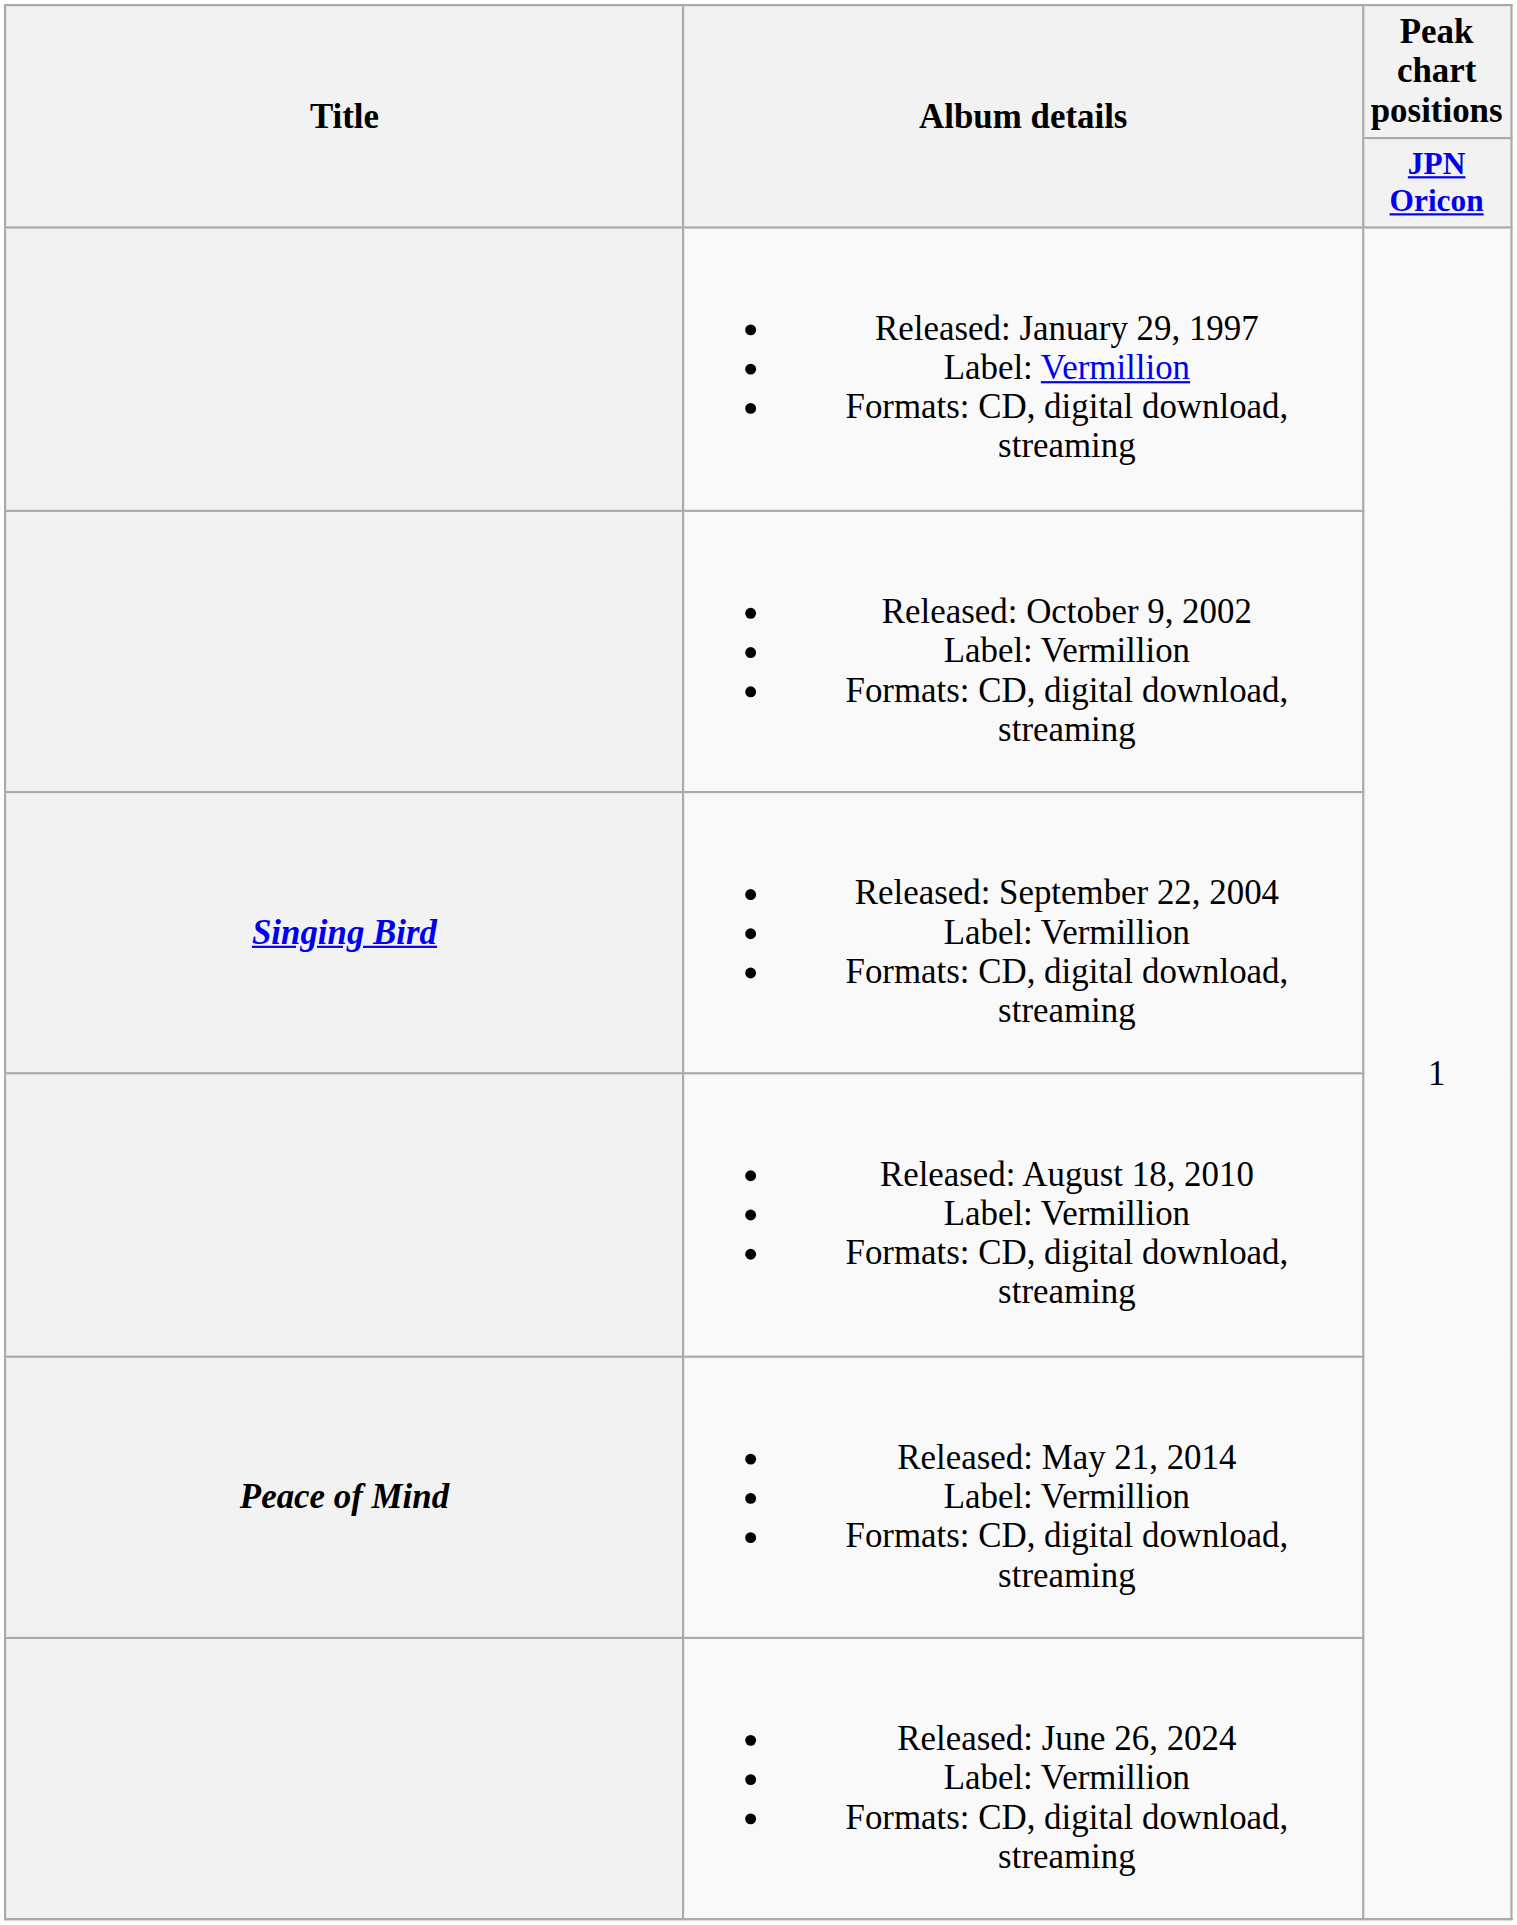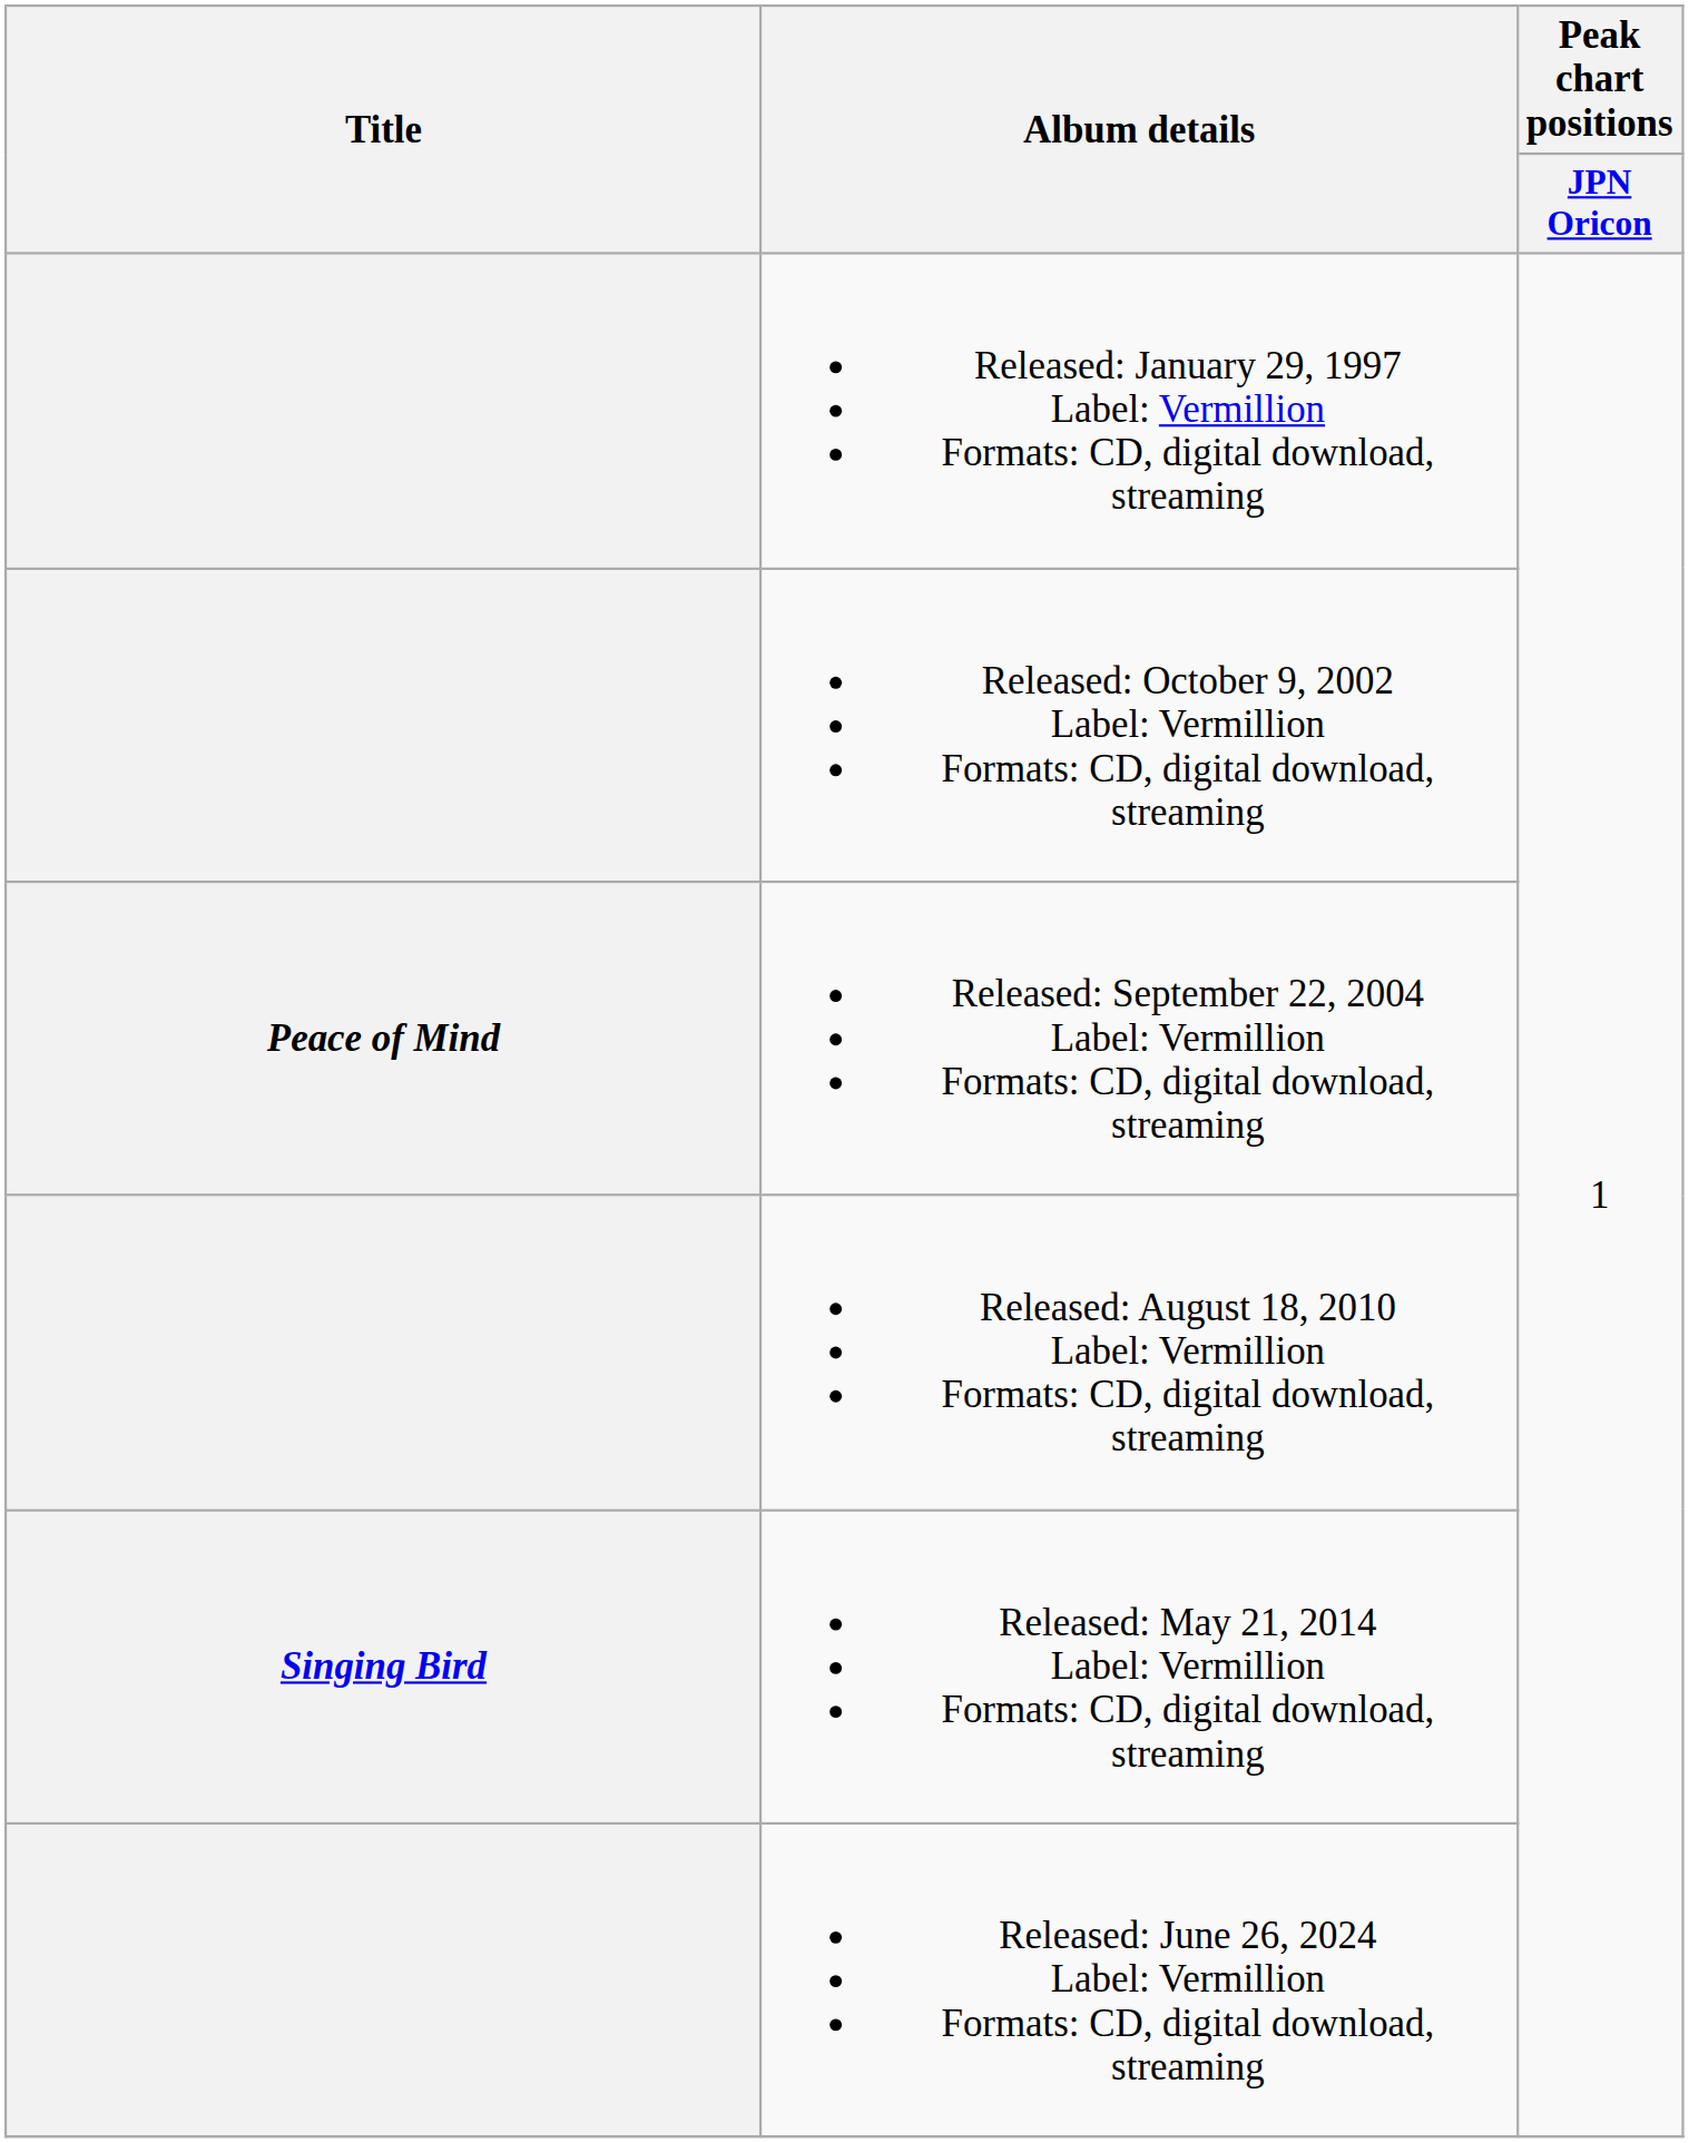row 5 | Title: Singing Bird -> Peace of Mind
row 7 | Title: Peace of Mind -> Singing Bird
